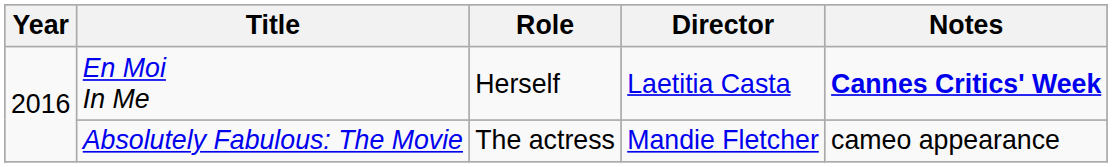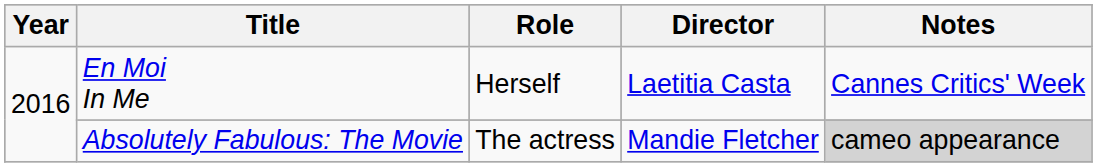En Moi In Me | Notes: bold -> normal
Absolutely Fabulous: The Movie | Notes: no background -> lightgrey background
